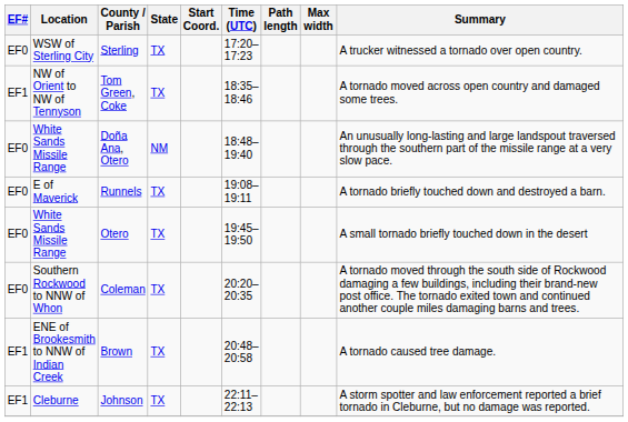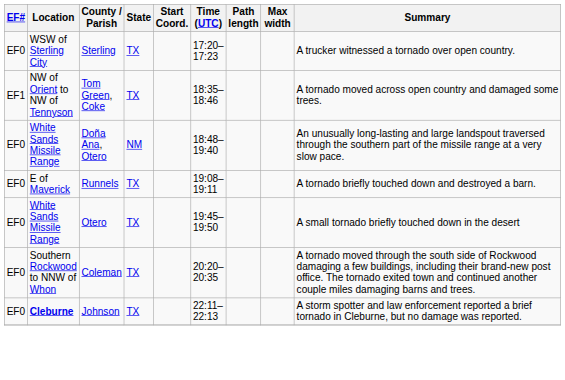- row: EF1 | ENE of Brookesmith to NNW of Indian Creek | Brown | TX | 20:48–20:58 | A tornado caused tree damage.
Johnson | EF#: EF1 -> EF0
Johnson | Location: normal -> bold
